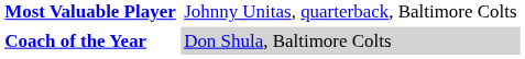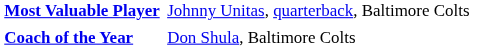Coach of the Year | column 2: lightgrey background -> no background
